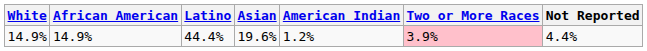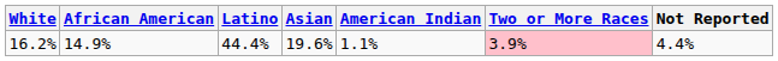row 2 | White: 14.9% -> 16.2%
row 2 | American Indian: 1.2% -> 1.1%
